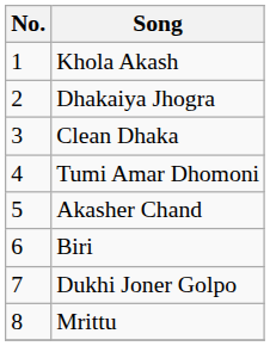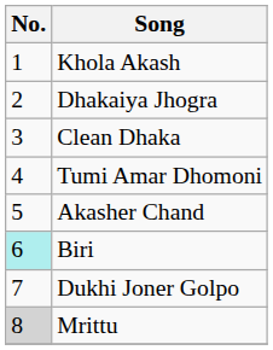Biri | No.: no background -> paleturquoise background
Mrittu | No.: no background -> lightgrey background
